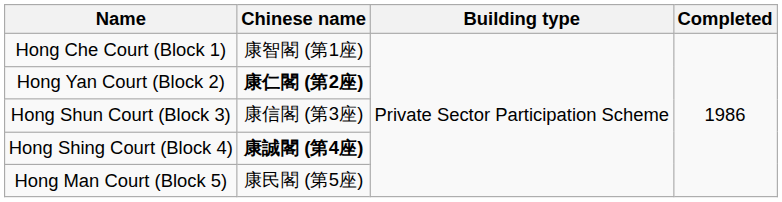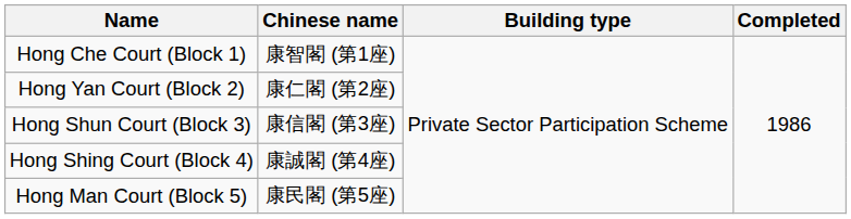Hong Yan Court (Block 2) | Chinese name: bold -> normal
Hong Shing Court (Block 4) | Chinese name: bold -> normal
